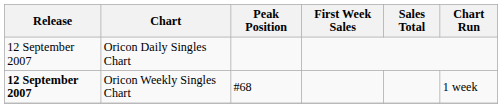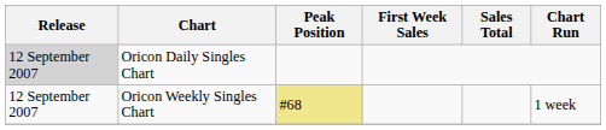Oricon Daily Singles Chart | Release: no background -> lightgrey background
Oricon Weekly Singles Chart | Release: bold -> normal
Oricon Weekly Singles Chart | Peak Position: no background -> khaki background
